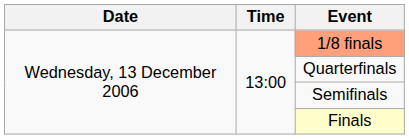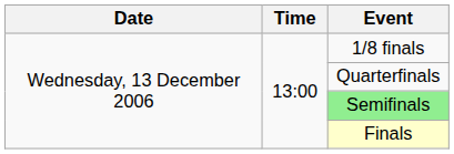1/8 finals | Event: lightsalmon background -> no background
Semifinals | Event: no background -> lightgreen background
